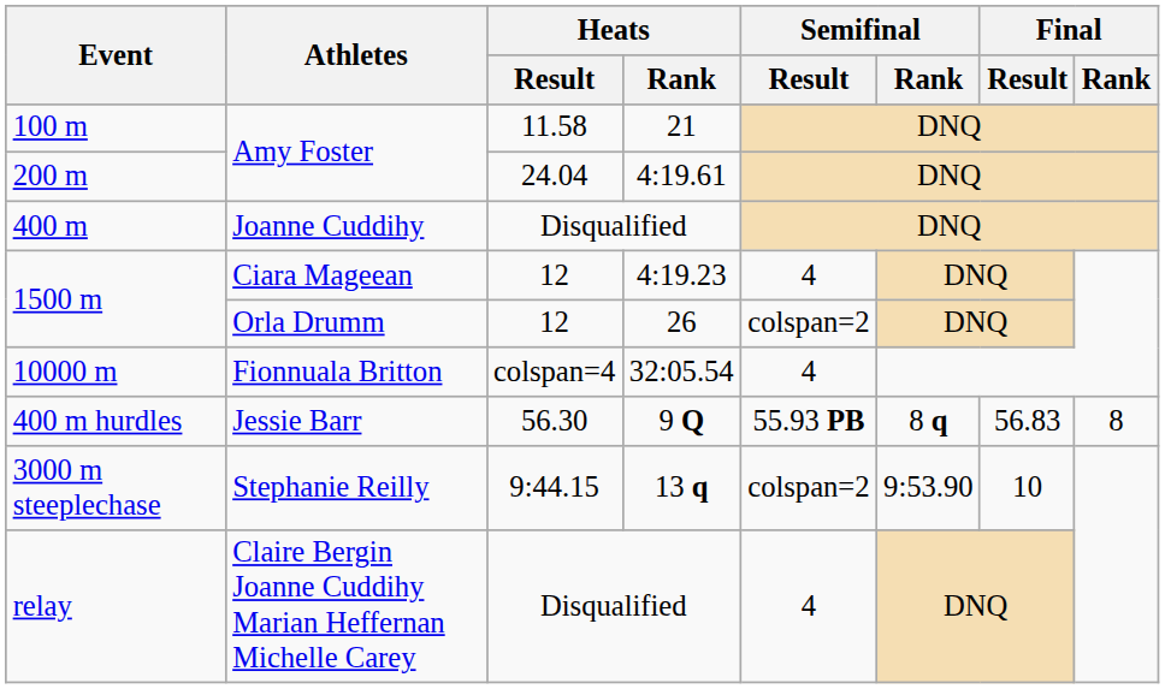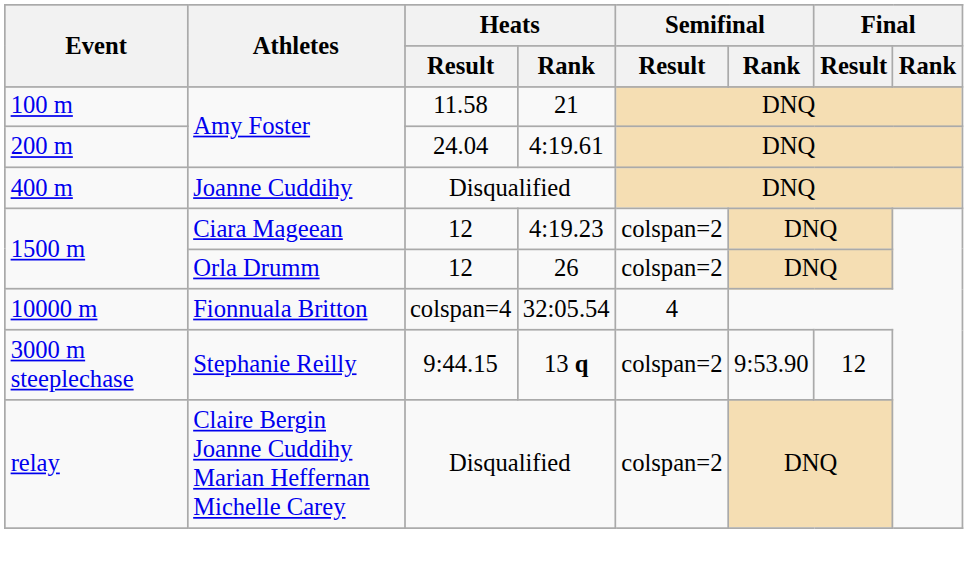1500 m / Ciara Mageean | Semifinal / Result: 4 -> colspan=2
- row: 400 m hurdles | Jessie Barr | 56.30 | 9 Q | 55.93 PB | 8 q | 56.83 | 8
3000 m steeplechase | Final / Result: 10 -> 12
relay | Semifinal / Result: 4 -> colspan=2
